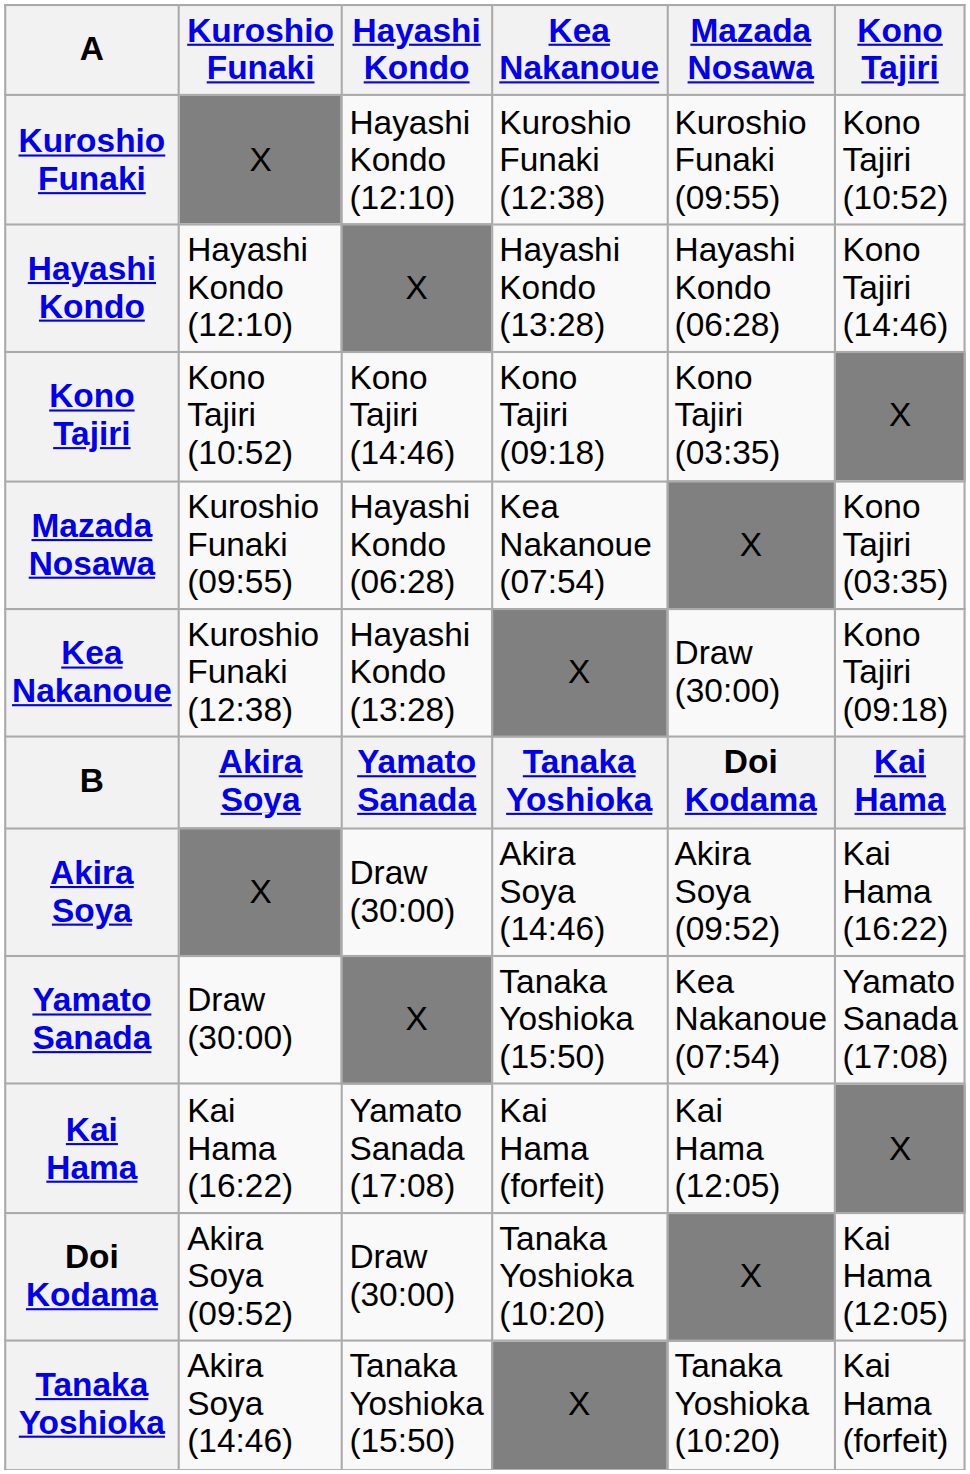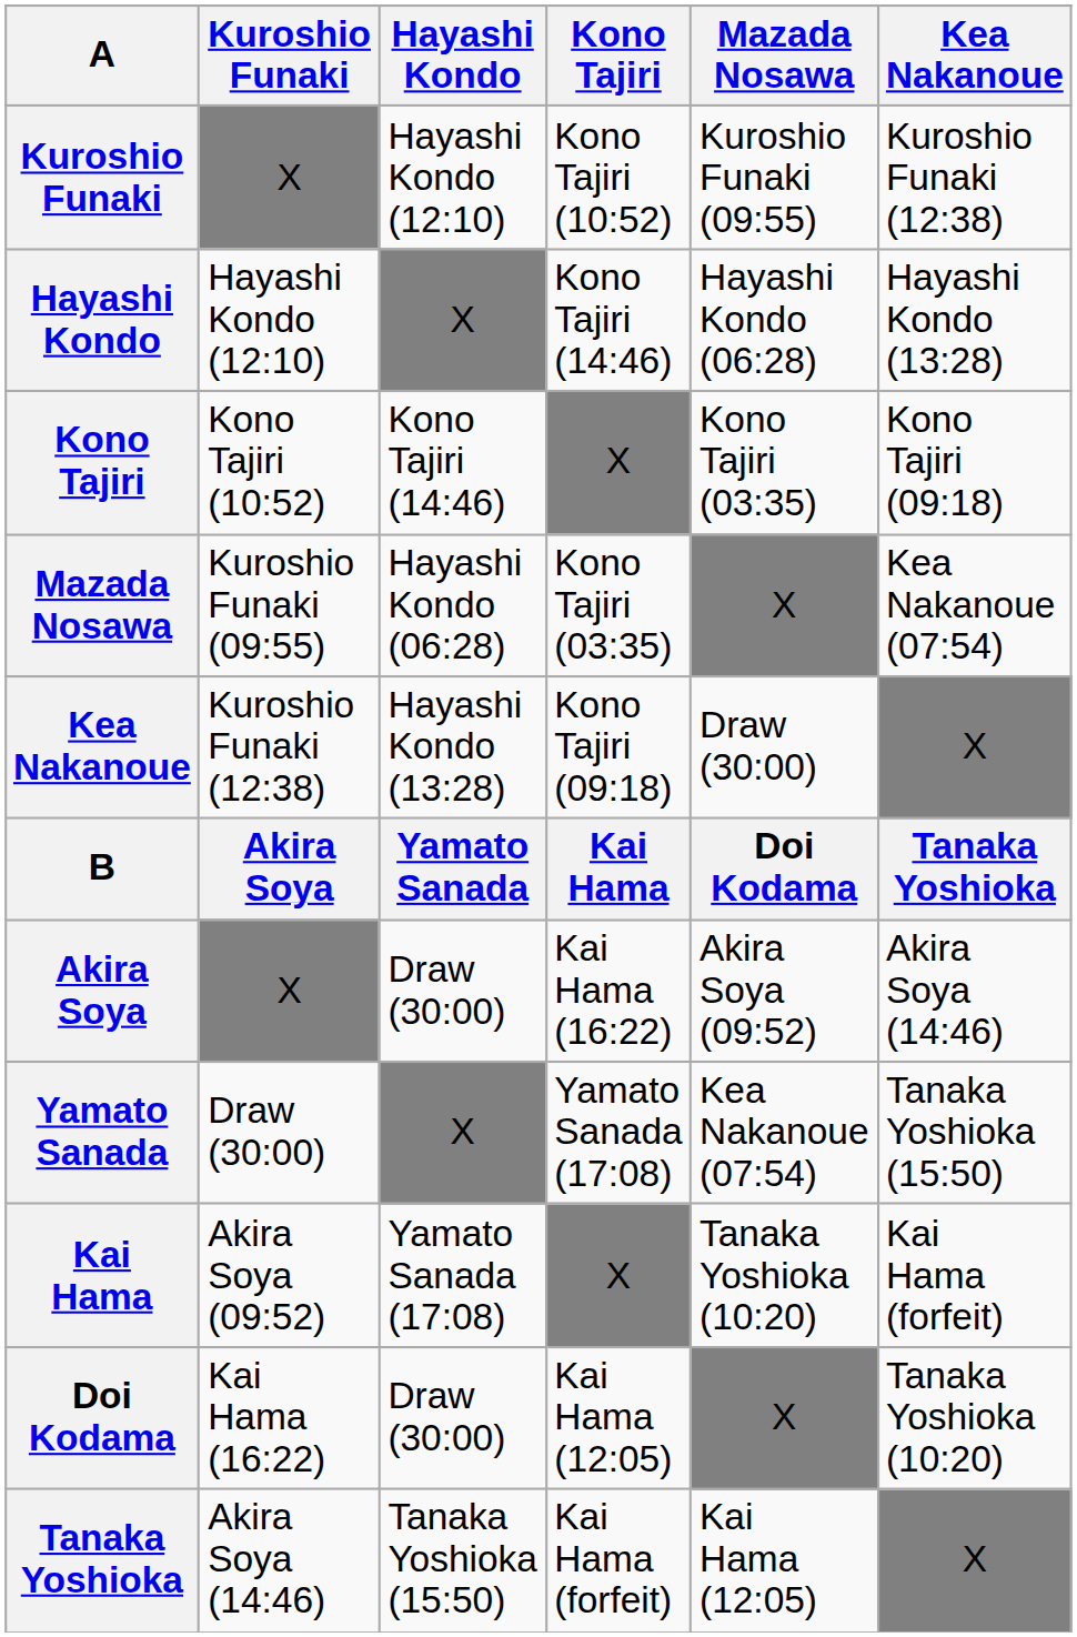columns swapped: Kono Tajiri <-> Kea Nakanoue
row 10 | Kuroshio Funaki: Kai Hama (16:22) -> Akira Soya (09:52)
row 10 | Mazada Nosawa: Kai Hama (12:05) -> Tanaka Yoshioka (10:20)
row 11 | Kuroshio Funaki: Akira Soya (09:52) -> Kai Hama (16:22)
row 12 | Mazada Nosawa: Tanaka Yoshioka (10:20) -> Kai Hama (12:05)
